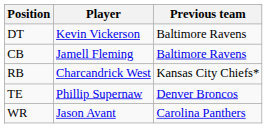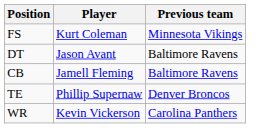+ row: FS | Kurt Coleman | Minnesota Vikings
DT | Player: Kevin Vickerson -> Jason Avant
- row: RB | Charcandrick West | Kansas City Chiefs*
WR | Player: Jason Avant -> Kevin Vickerson
